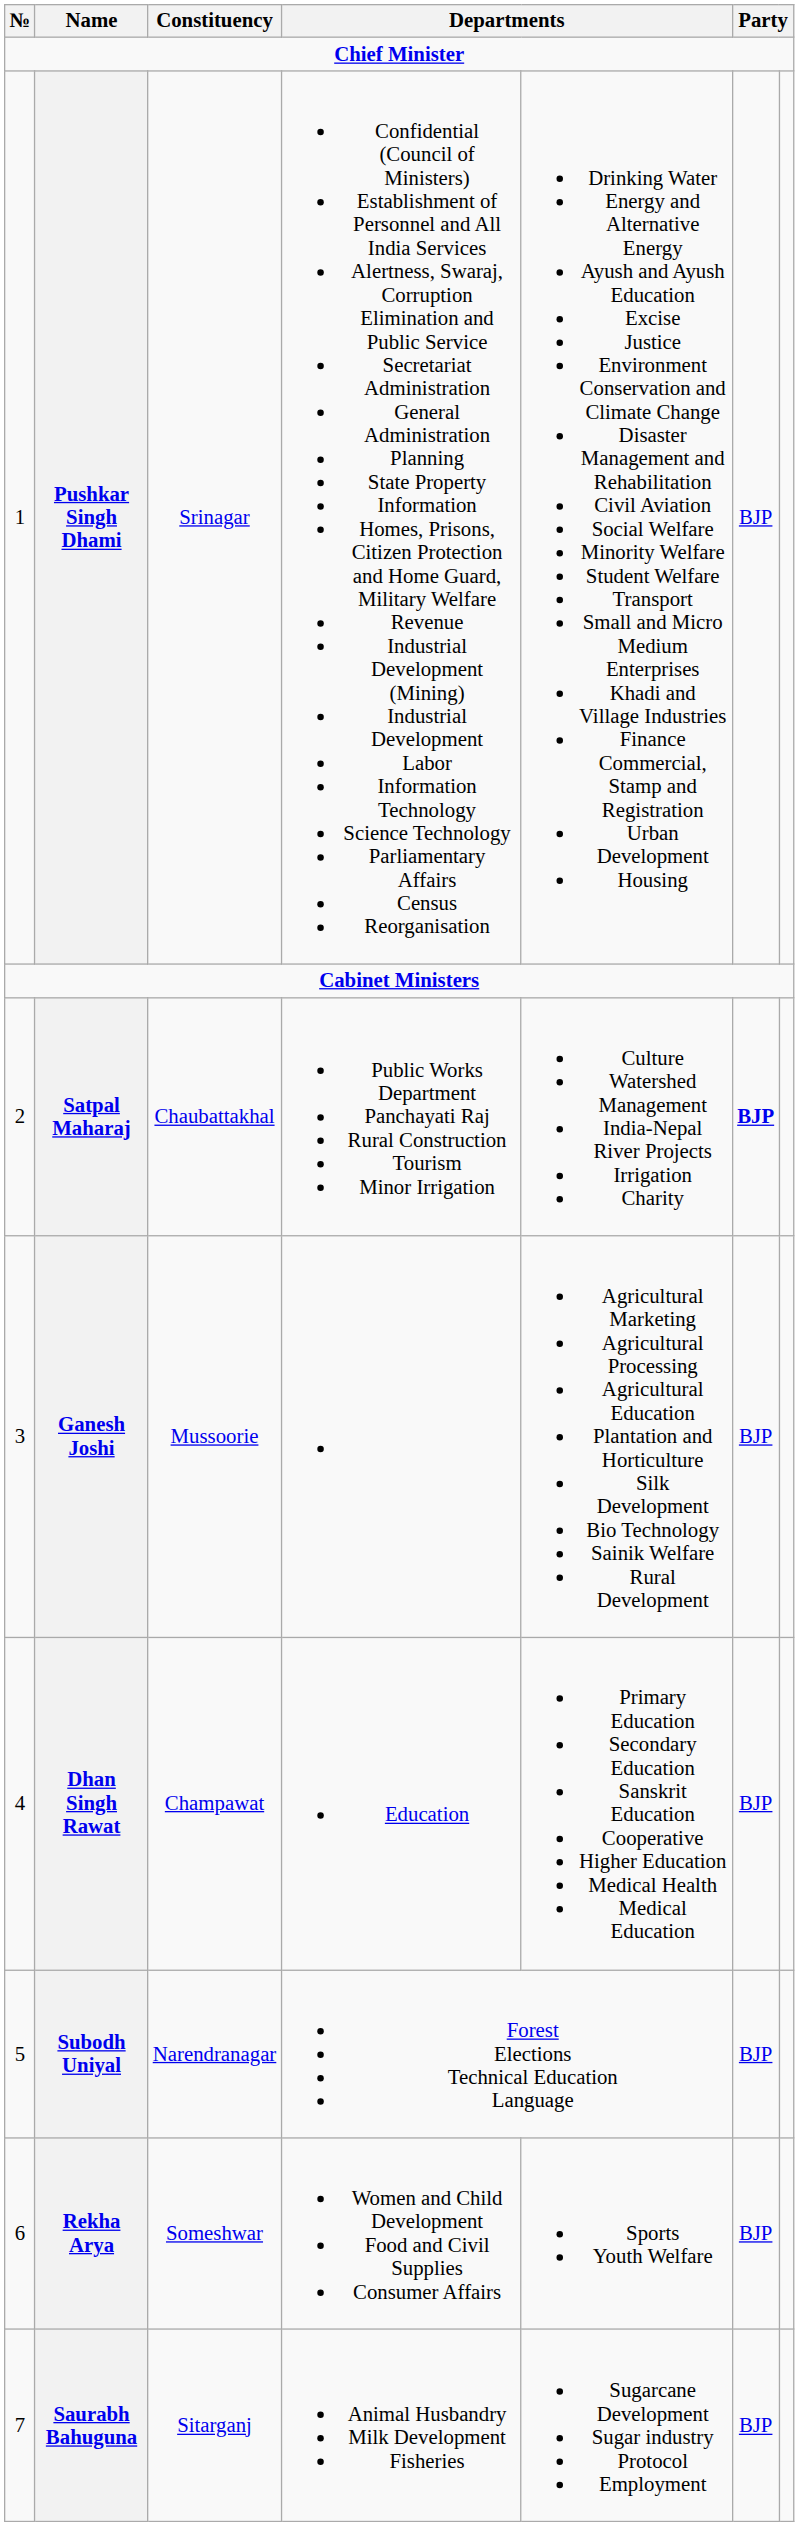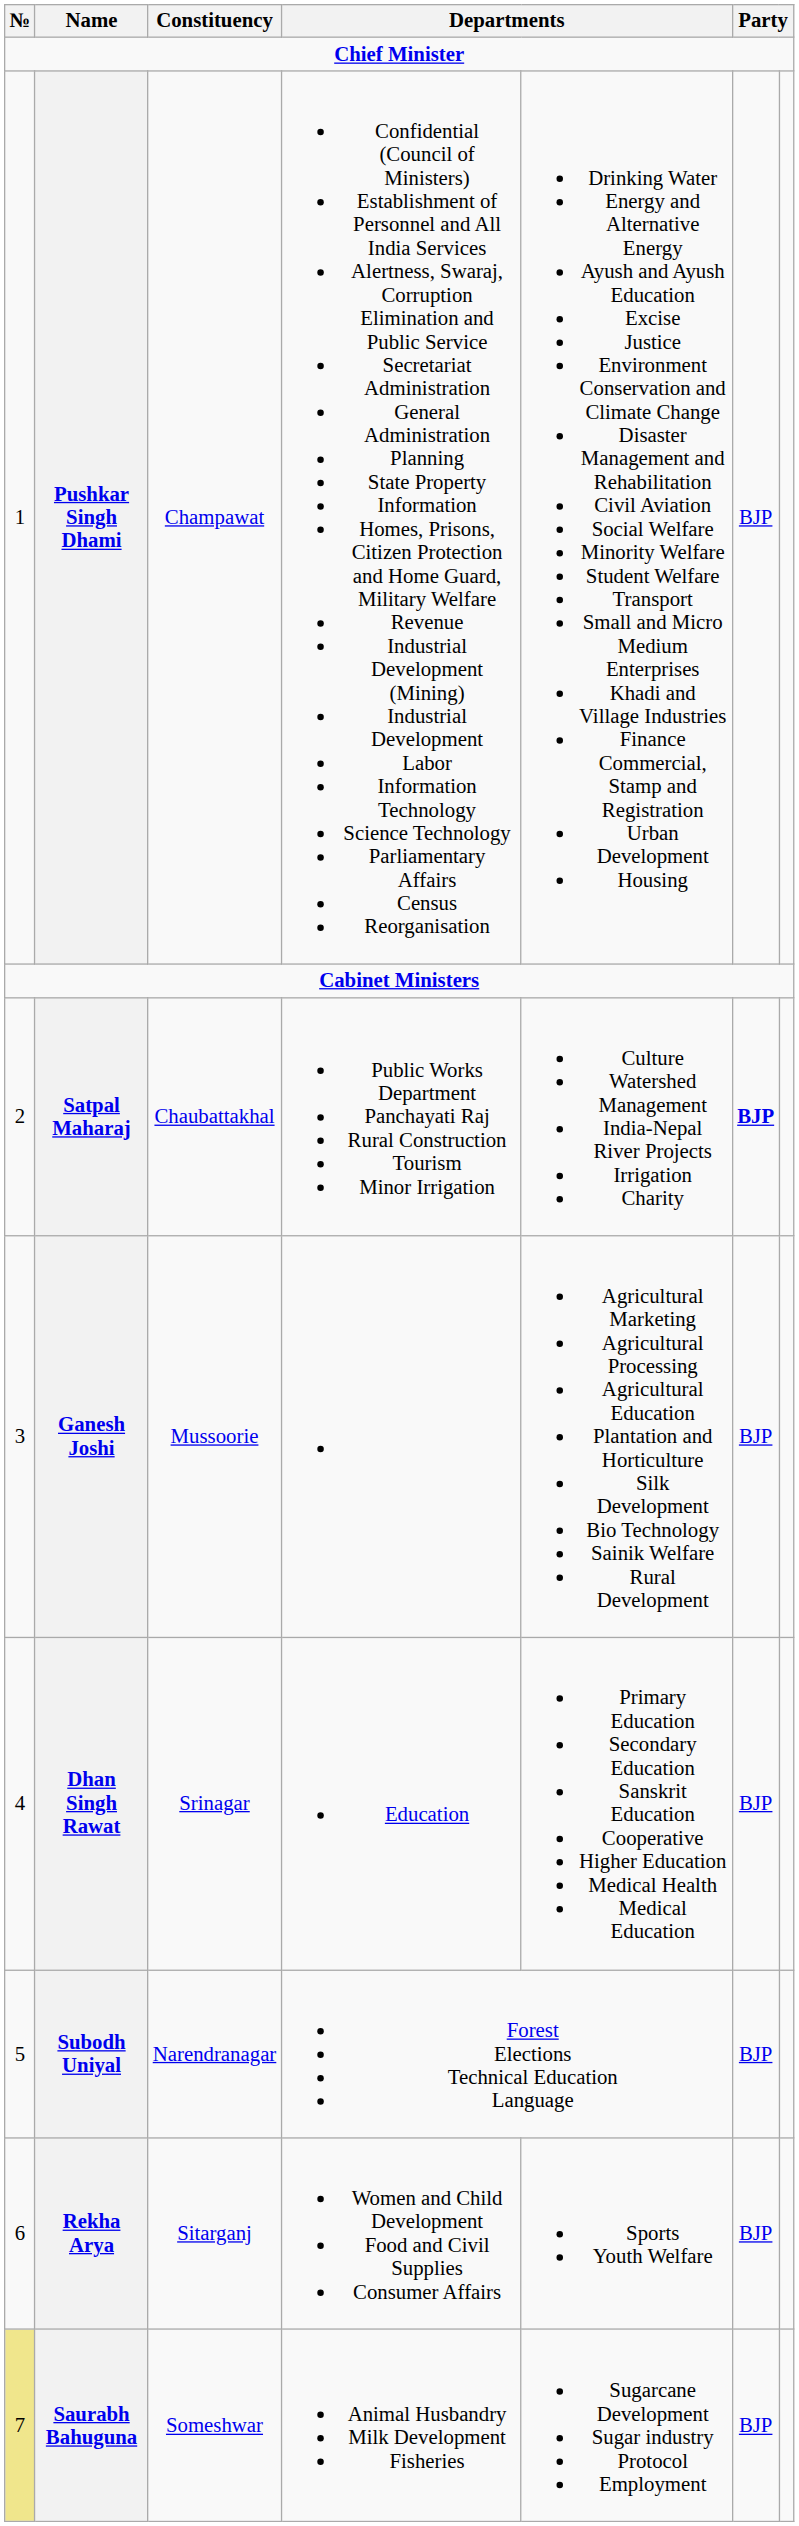Pushkar Singh Dhami | Constituency: Srinagar -> Champawat
Dhan Singh Rawat | Constituency: Champawat -> Srinagar
Rekha Arya | Constituency: Someshwar -> Sitarganj
Saurabh Bahuguna | №: no background -> khaki background
Saurabh Bahuguna | Constituency: Sitarganj -> Someshwar
